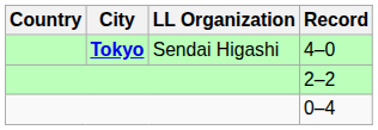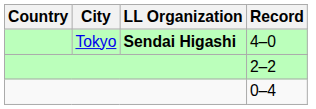4–0 | City: bold -> normal
4–0 | LL Organization: normal -> bold
